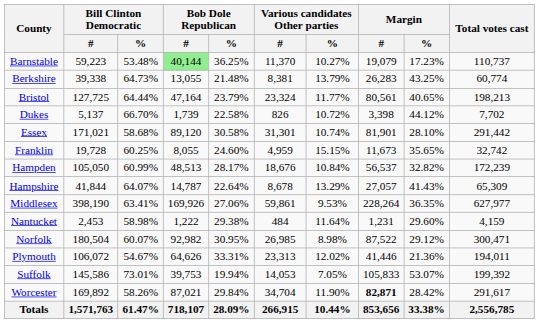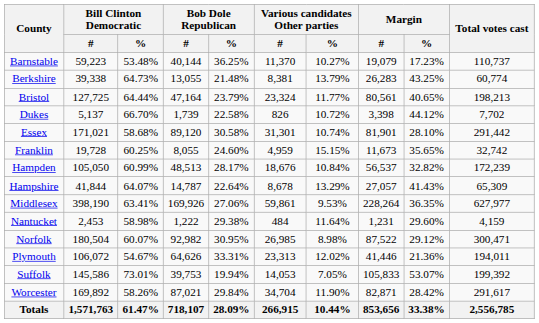Barnstable | Bob Dole Republican / #: lightgreen background -> no background
Worcester | Margin / #: bold -> normal
